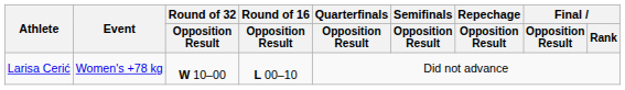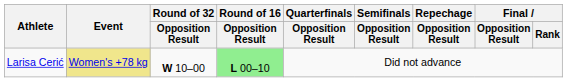Larisa Cerić | Event: no background -> khaki background
Larisa Cerić | Round of 16 / Opposition Result: no background -> lightgreen background
